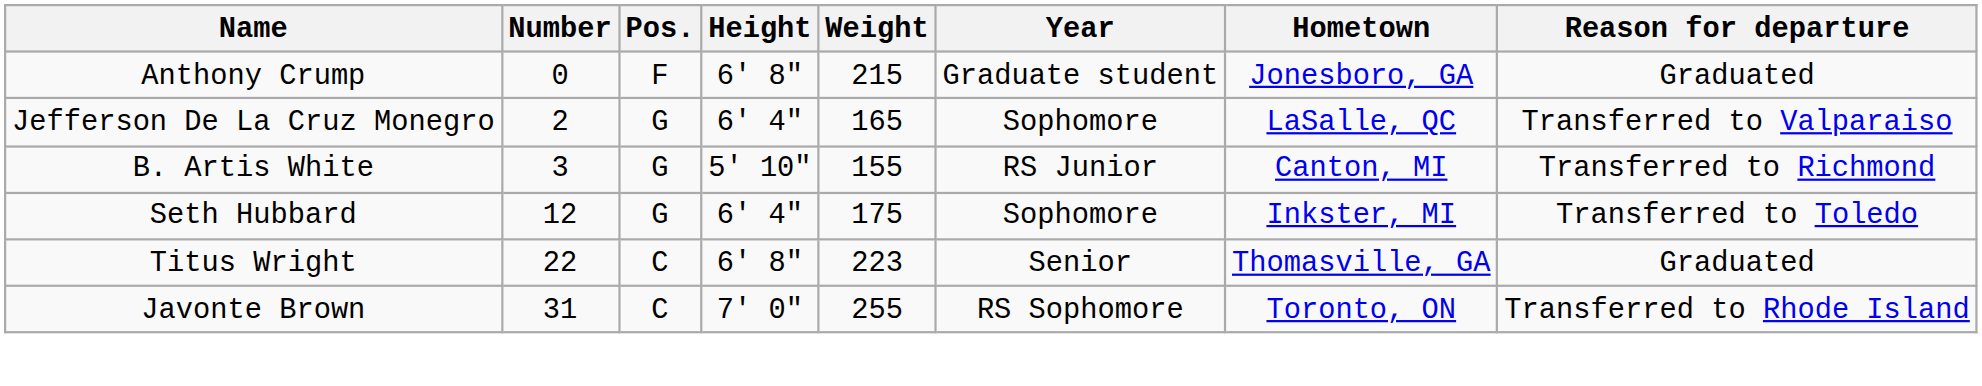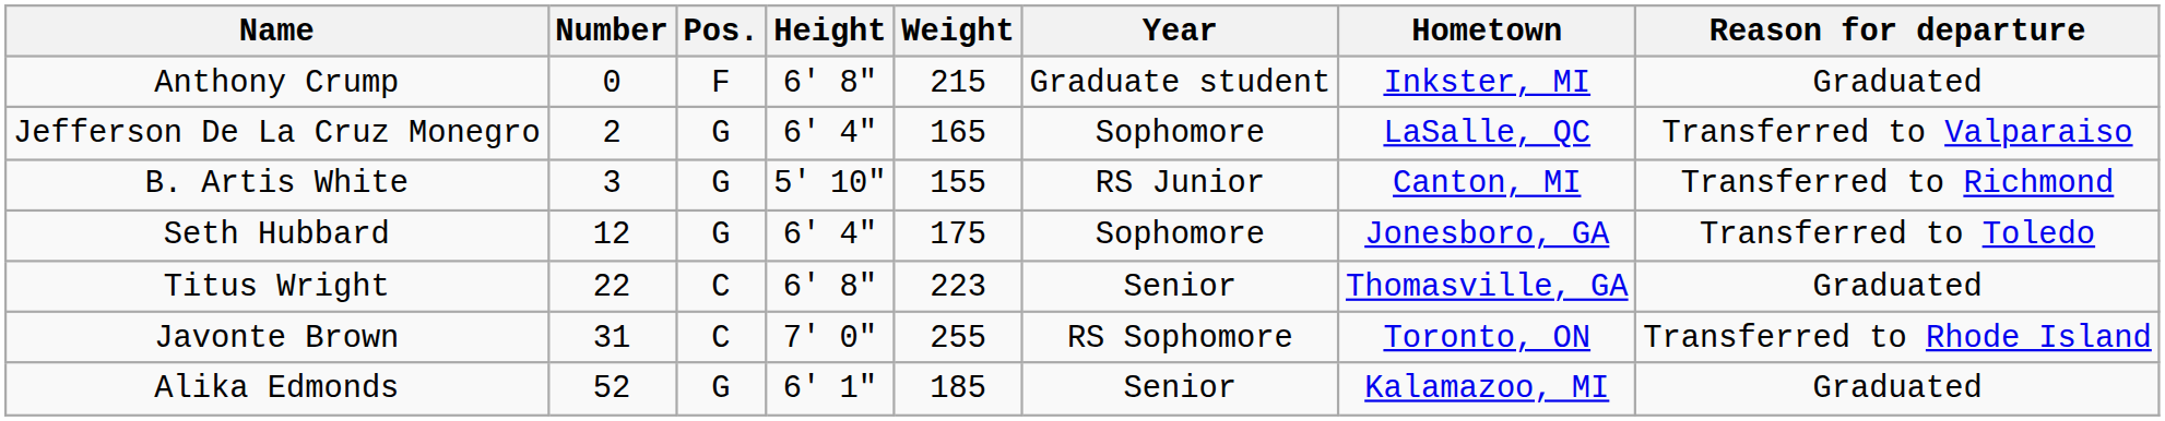Anthony Crump | Hometown: Jonesboro, GA -> Inkster, MI
Seth Hubbard | Hometown: Inkster, MI -> Jonesboro, GA
+ row: Alika Edmonds | 52 | G | 6' 1" | 185 | Senior | Kalamazoo, MI | Graduated
